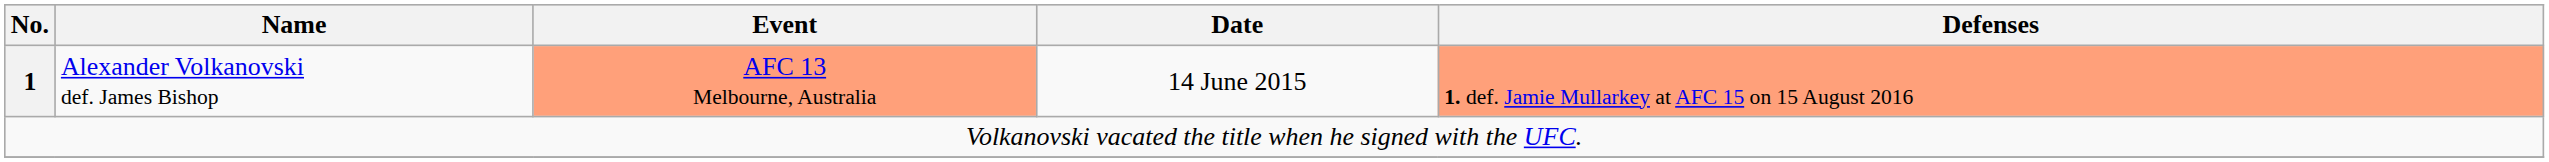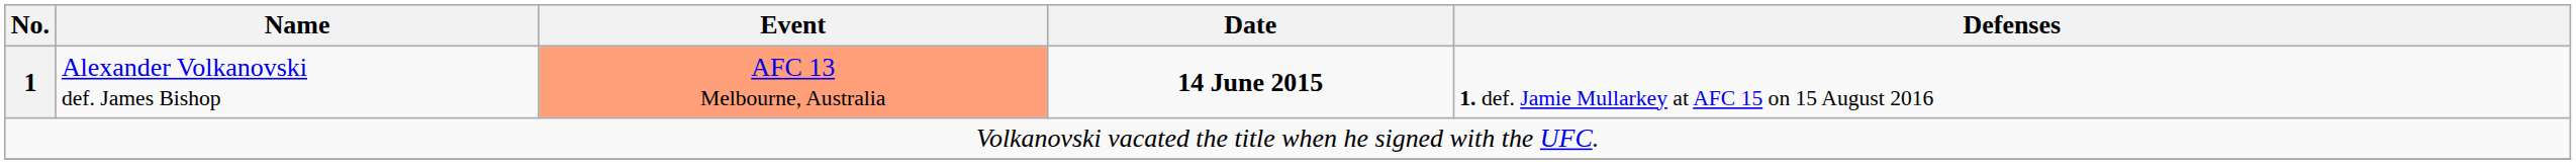1 | Date: normal -> bold
1 | Defenses: lightsalmon background -> no background
